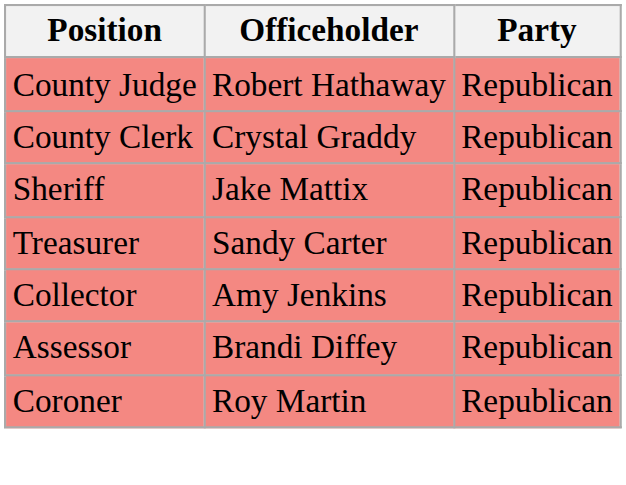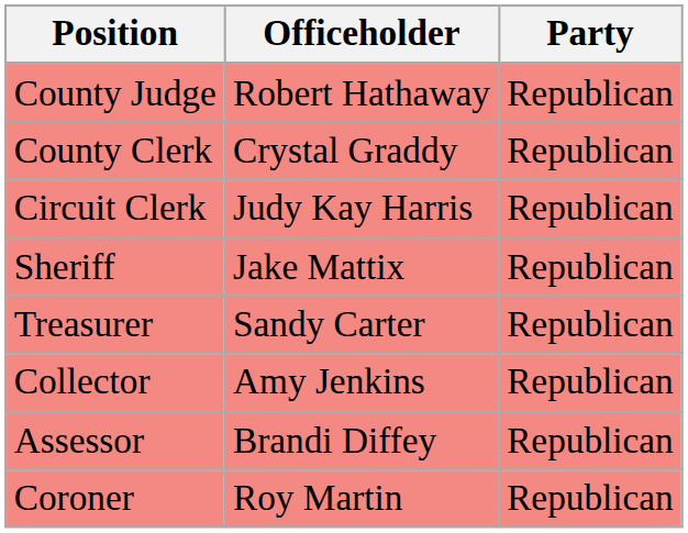+ row: Circuit Clerk | Judy Kay Harris | Republican
